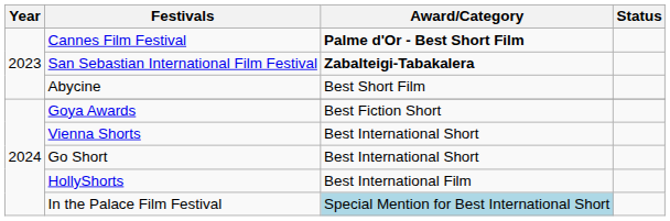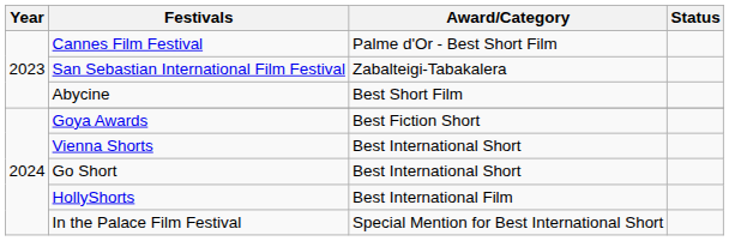Cannes Film Festival | Award/Category: bold -> normal
San Sebastian International Film Festival | Award/Category: bold -> normal
In the Palace Film Festival | Award/Category: lightblue background -> no background
